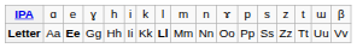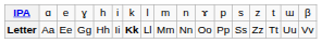Letter | column 3: bold -> normal
Letter | column 7: normal -> bold
Letter | column 8: bold -> normal
